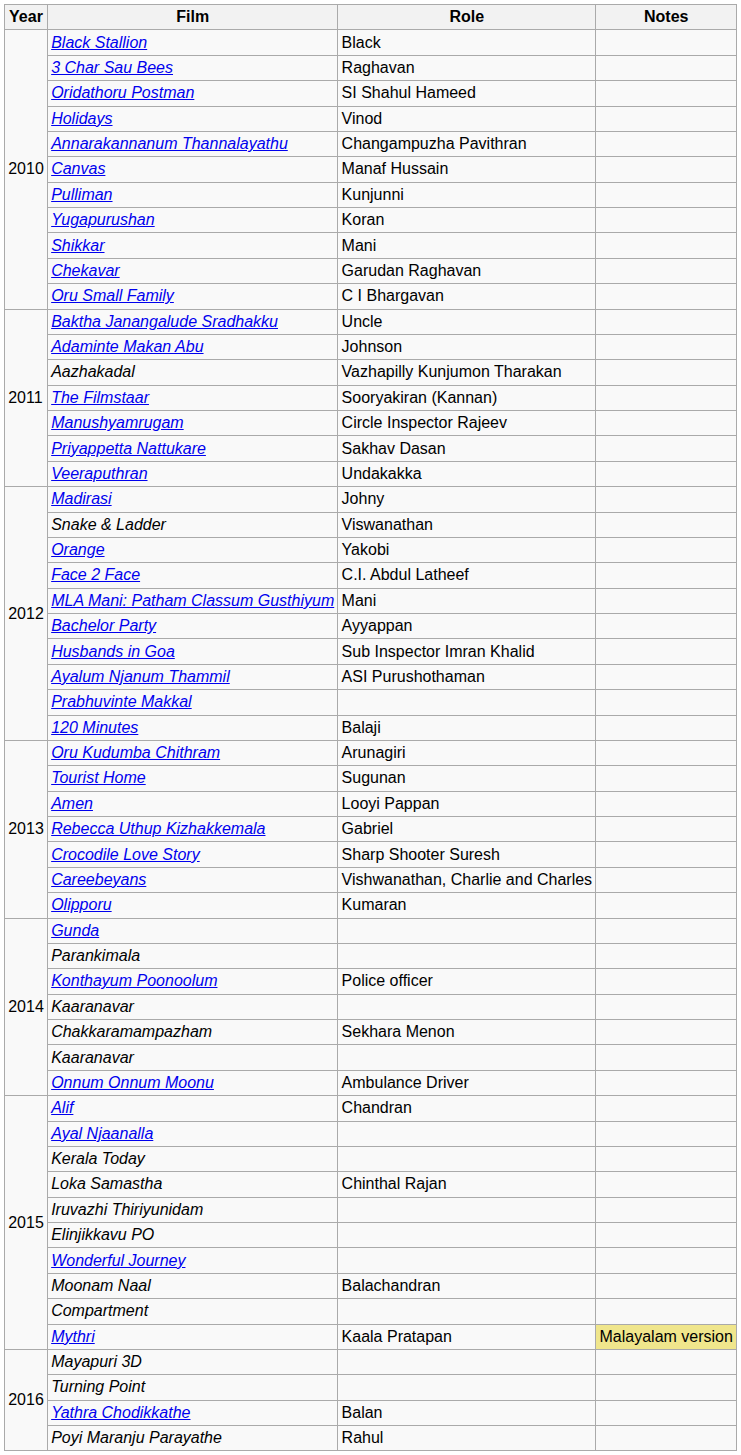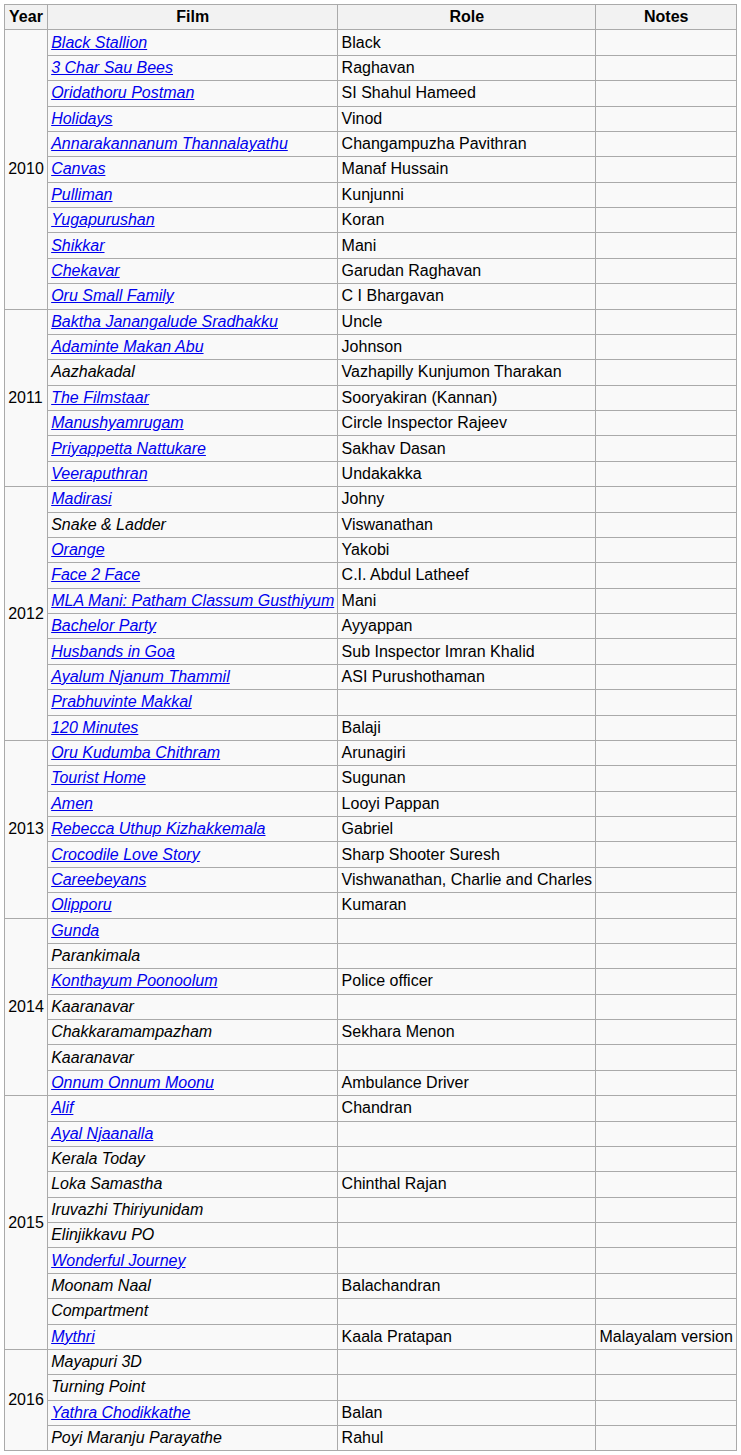Mythri | Notes: khaki background -> no background
